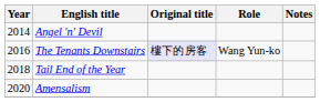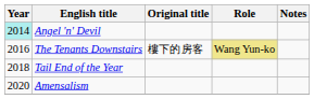Angel 'n' Devil | Year: no background -> paleturquoise background
The Tenants Downstairs | Original title: lavender background -> no background
The Tenants Downstairs | Role: no background -> khaki background
